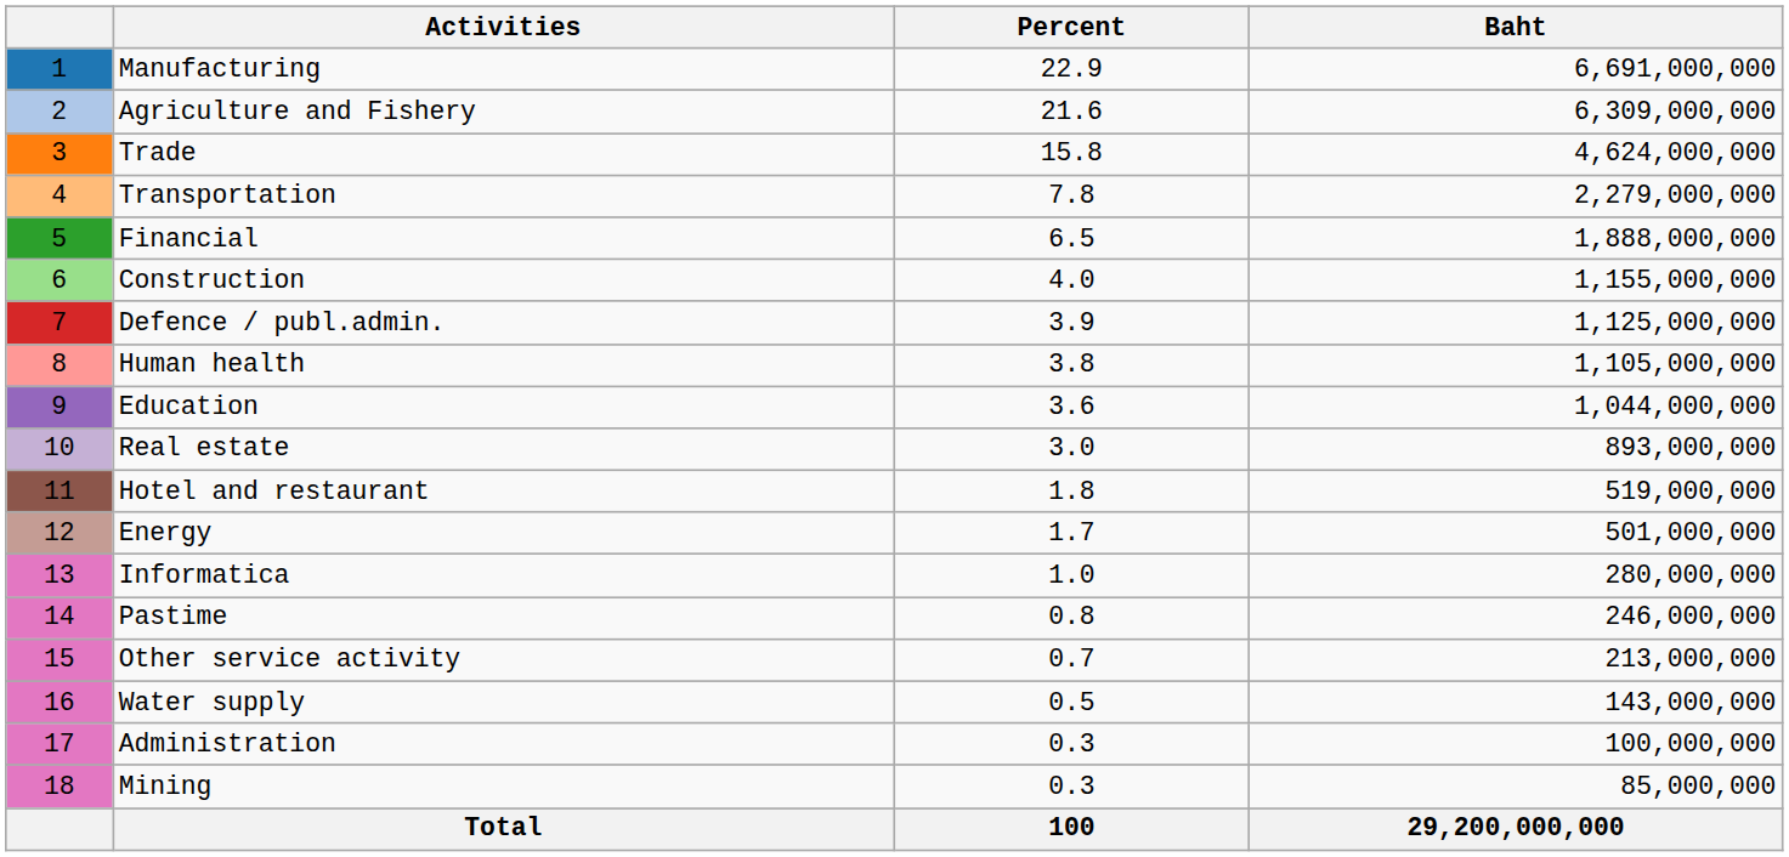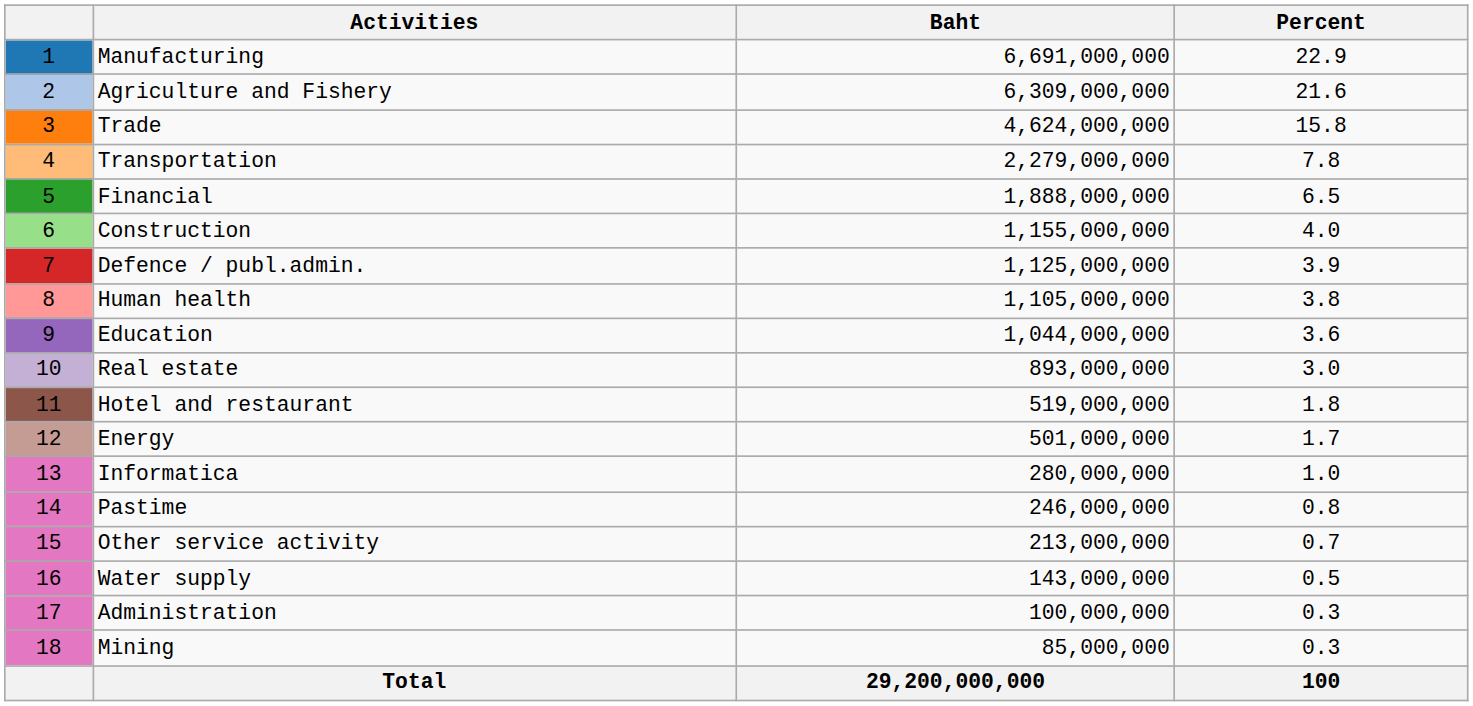columns swapped: Baht <-> Percent
